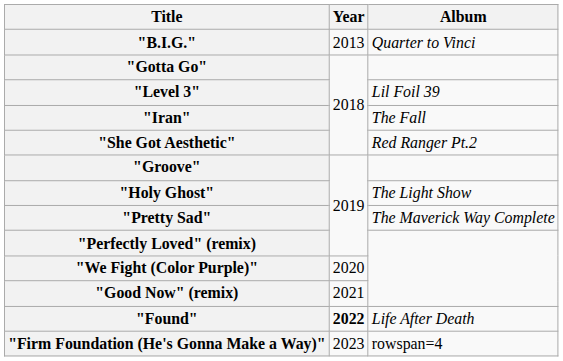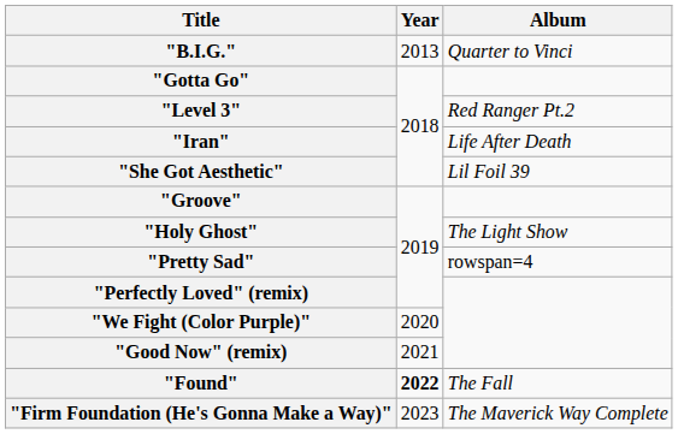"Level 3" | Album: Lil Foil 39 -> Red Ranger Pt.2
"Iran" | Album: The Fall -> Life After Death
"She Got Aesthetic" | Album: Red Ranger Pt.2 -> Lil Foil 39
"Pretty Sad" | Album: The Maverick Way Complete -> rowspan=4
"Found" | Album: Life After Death -> The Fall
"Firm Foundation (He's Gonna Make a Way)" | Album: rowspan=4 -> The Maverick Way Complete
